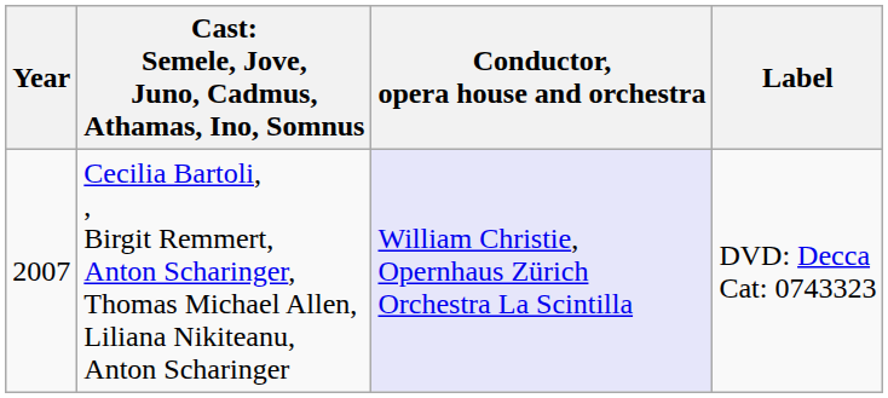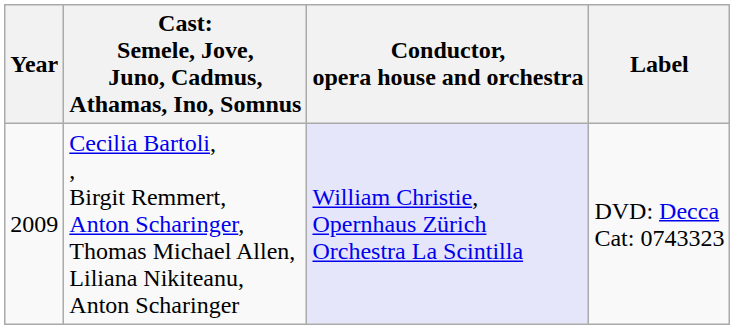row 2 | Year: 2007 -> 2009
